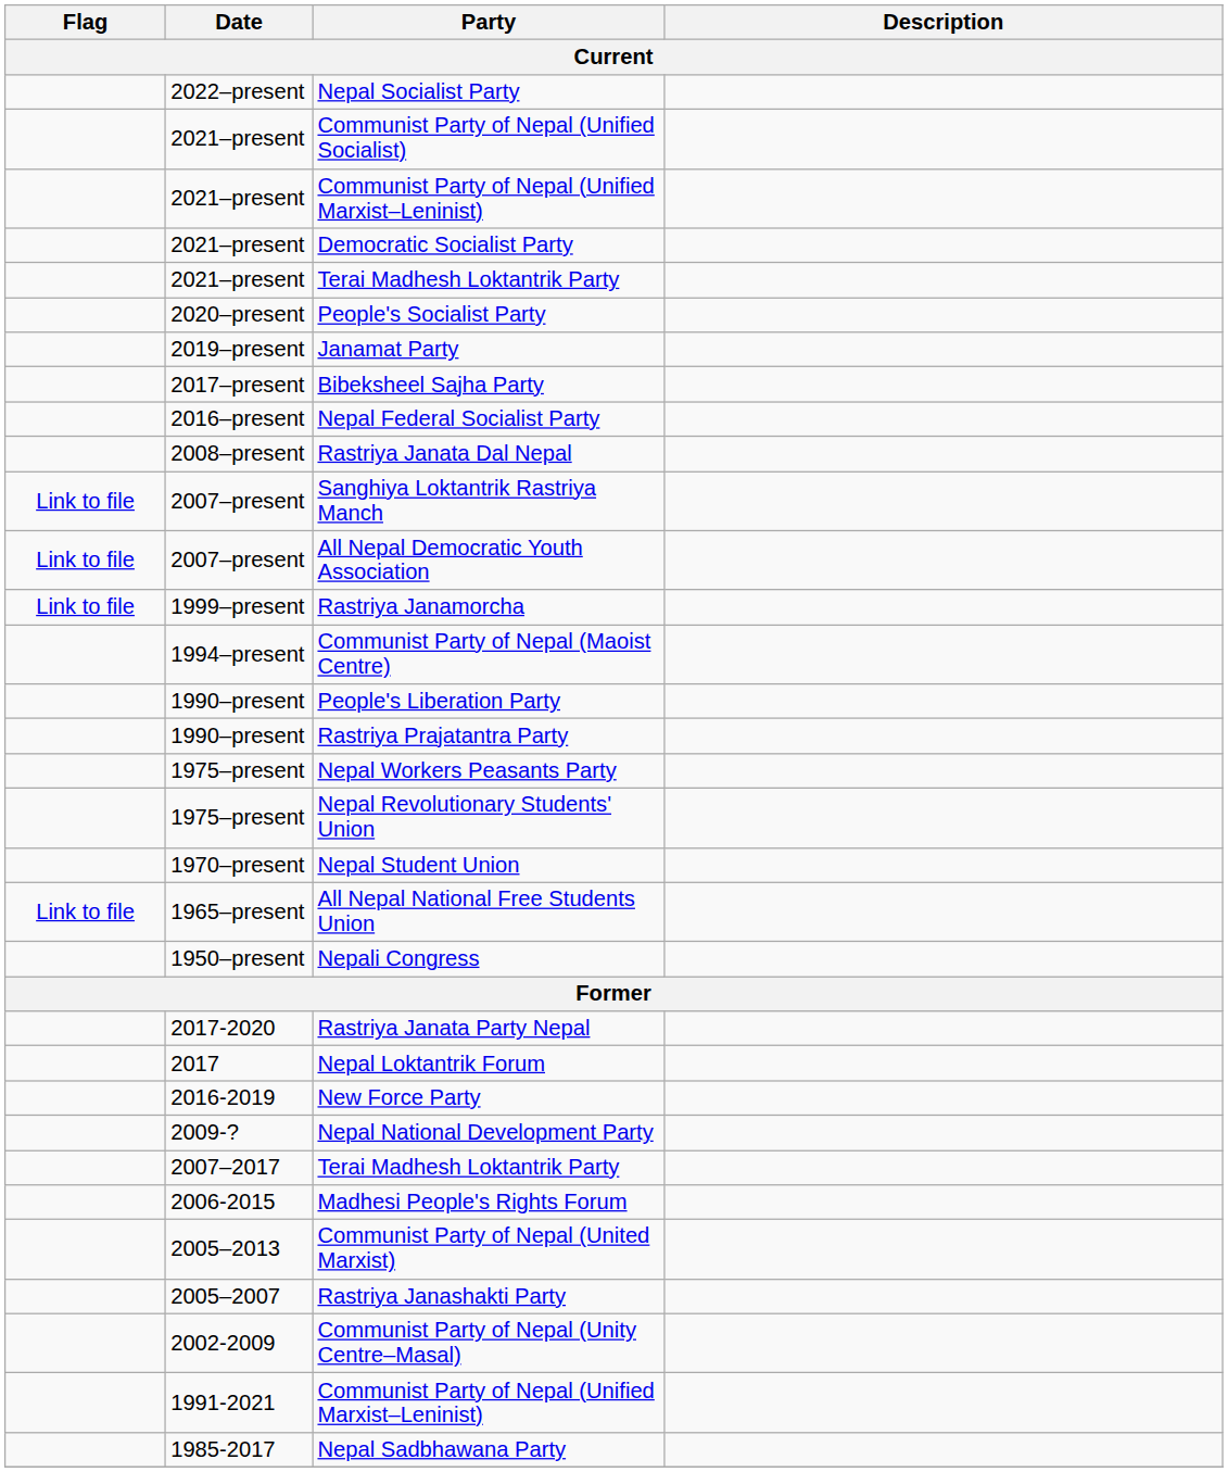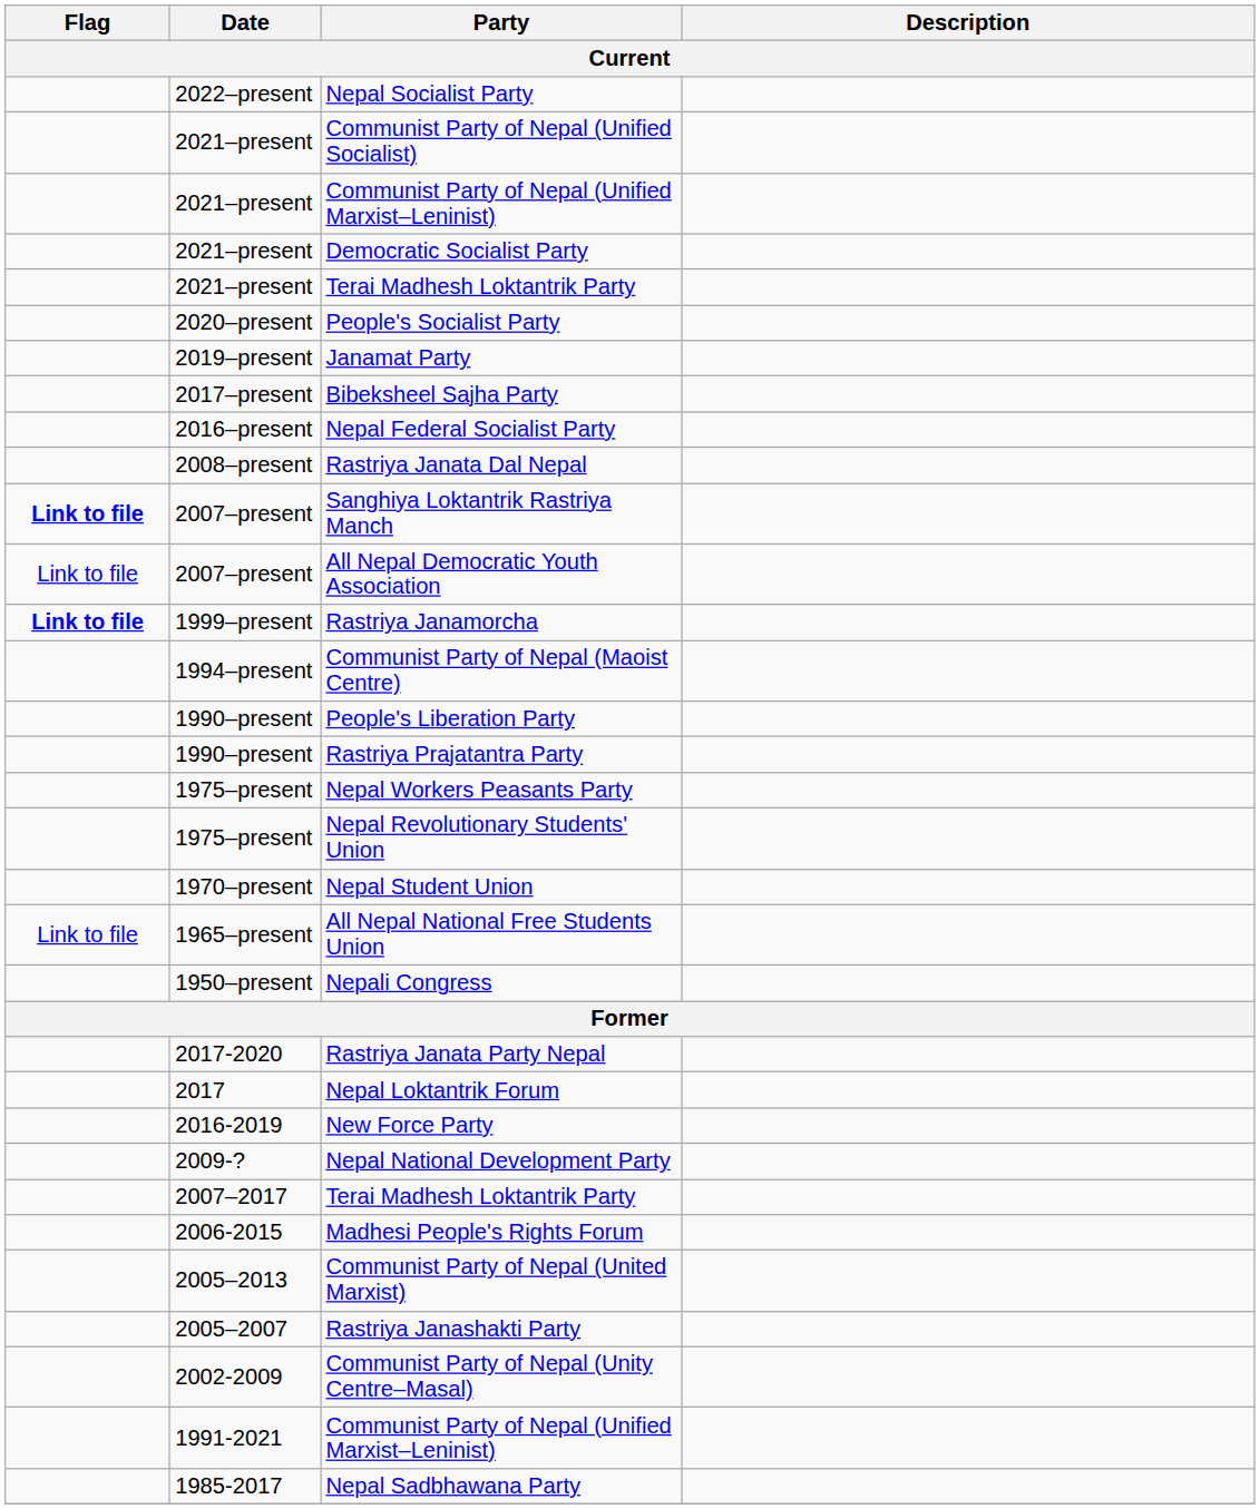Sanghiya Loktantrik Rastriya Manch | Flag: normal -> bold
Rastriya Janamorcha | Flag: normal -> bold
